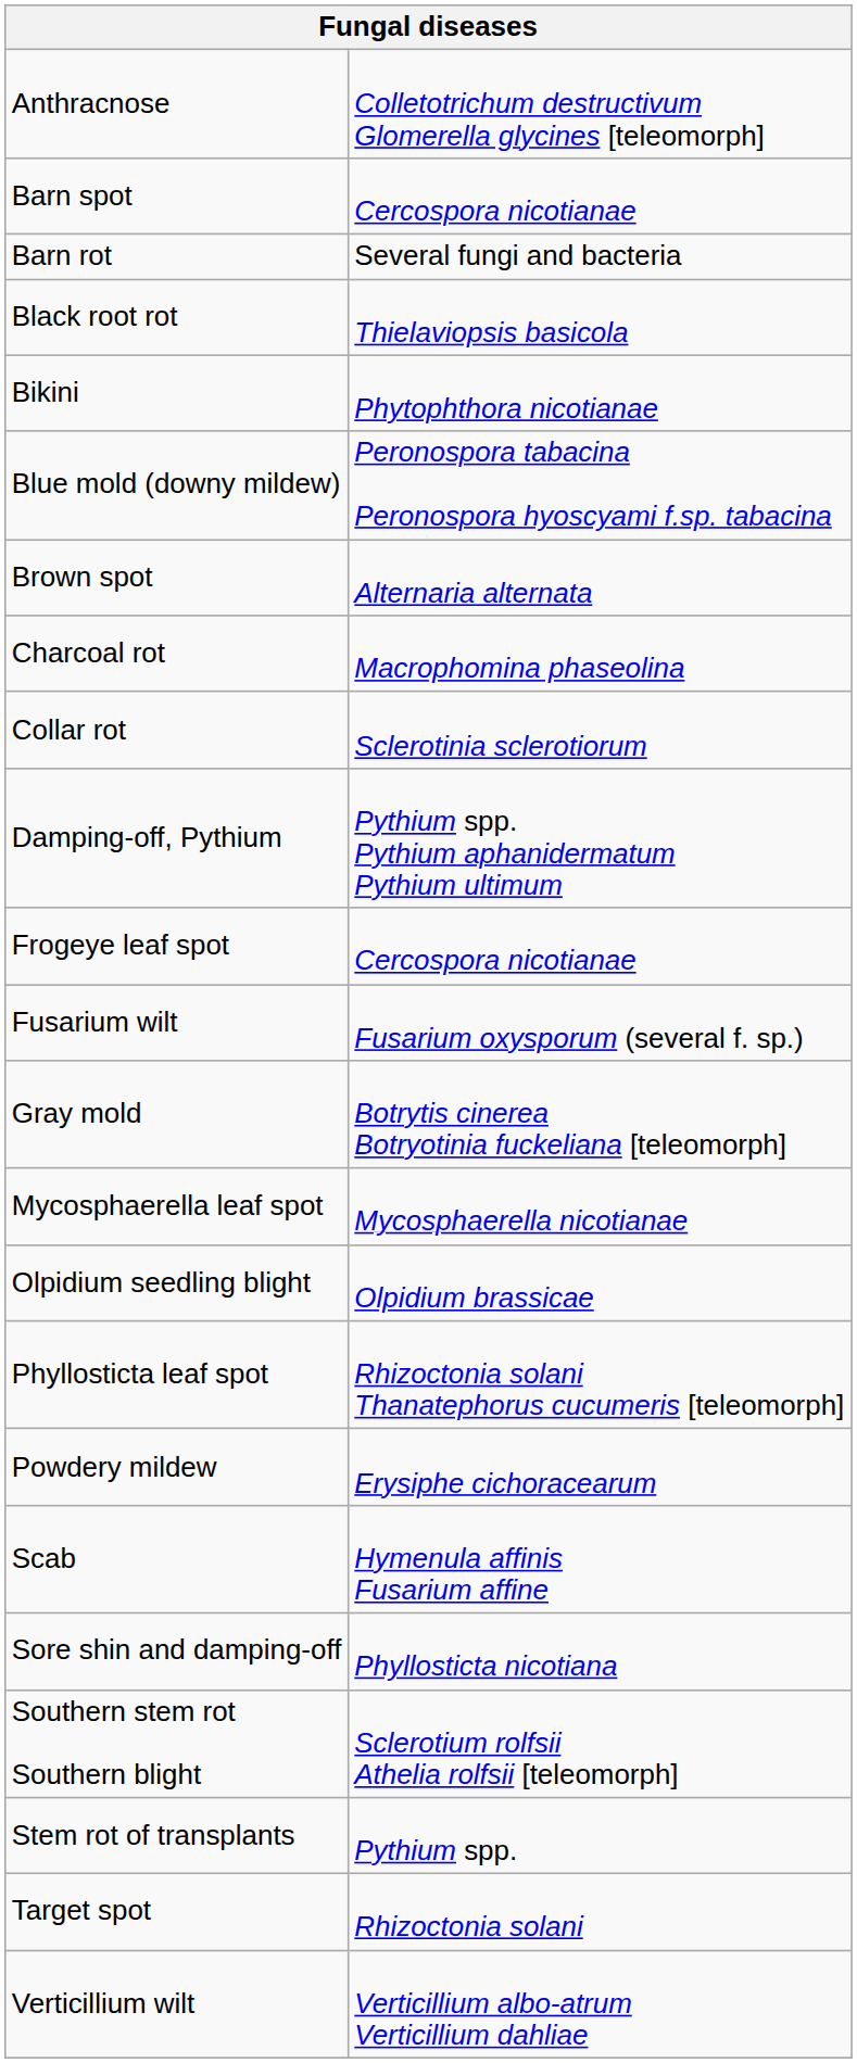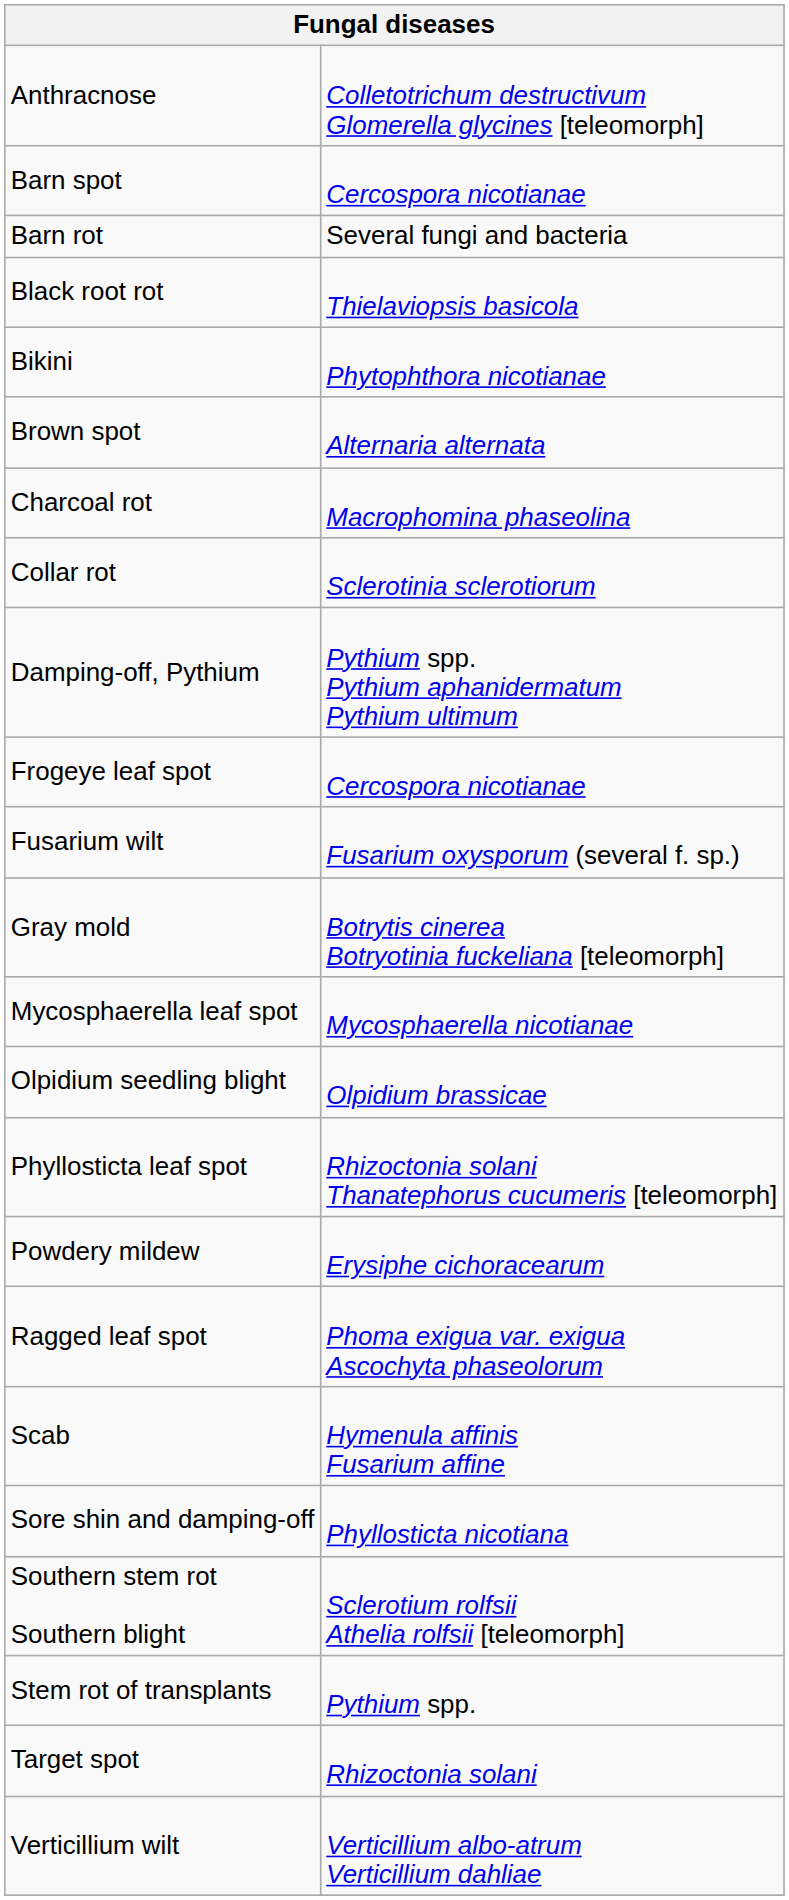- row: Blue mold (downy mildew) | Peronospora tabacina Peronospora hyoscyami f.sp. tabacina
+ row: Ragged leaf spot | Phoma exigua var. exigua Ascochyta phaseolorum
